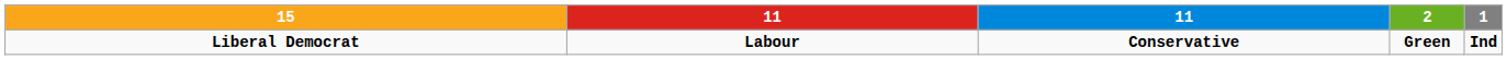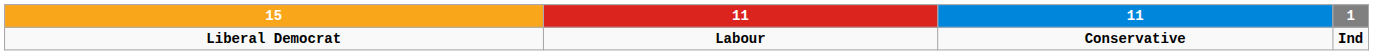- column: 2 | Green
